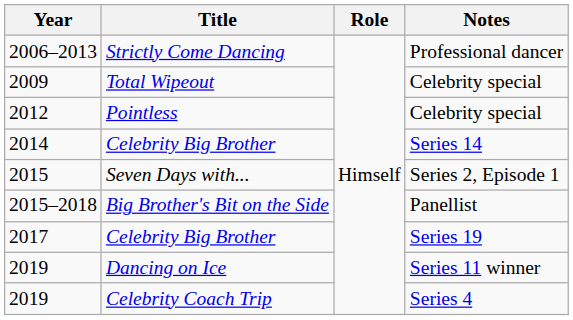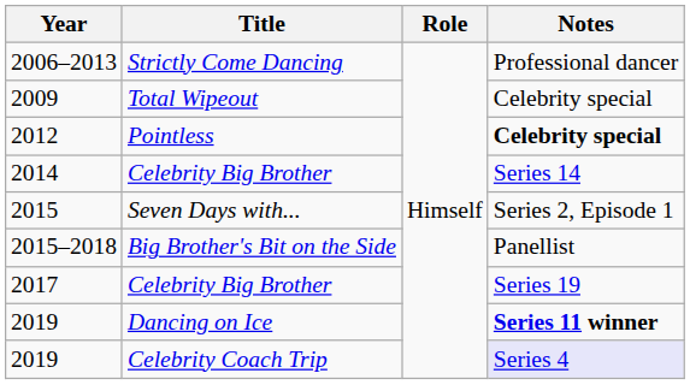2012 | Notes: normal -> bold
2019 / Dancing on Ice | Notes: normal -> bold
2019 / Celebrity Coach Trip | Notes: no background -> lavender background
